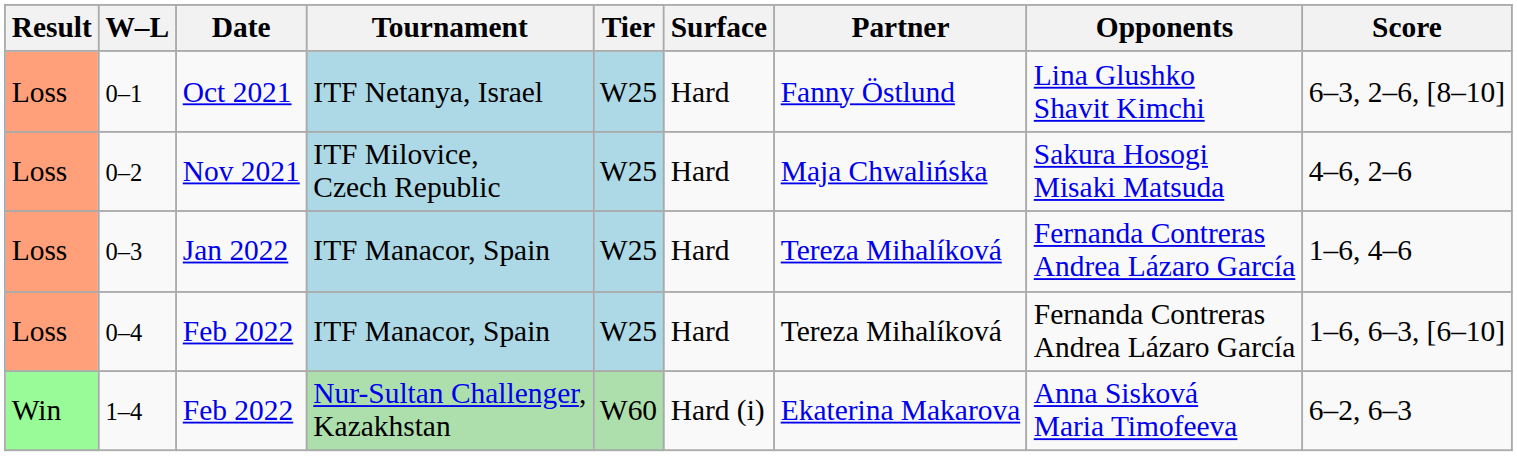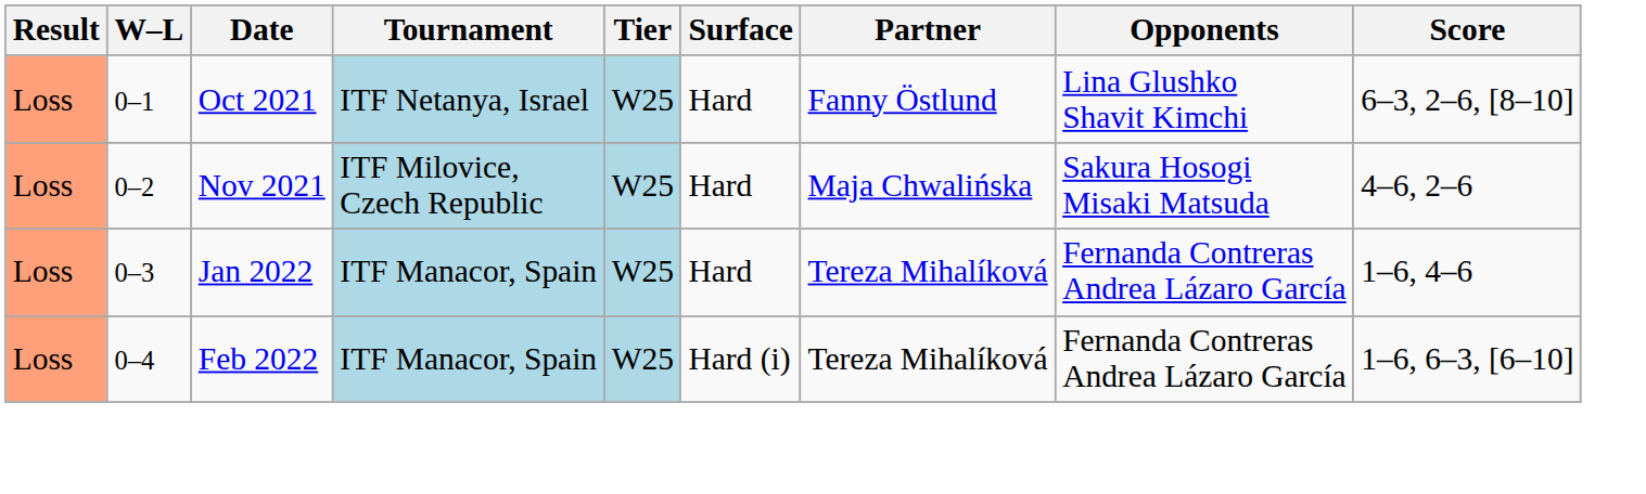0–4 | Surface: Hard -> Hard (i)
- row: Win | 1–4 | Feb 2022 | Nur-Sultan Challenger, Kazakhstan | W60 | Hard (i) | Ekaterina Makarova | Anna Sisková Maria Timofeeva | 6–2, 6–3
